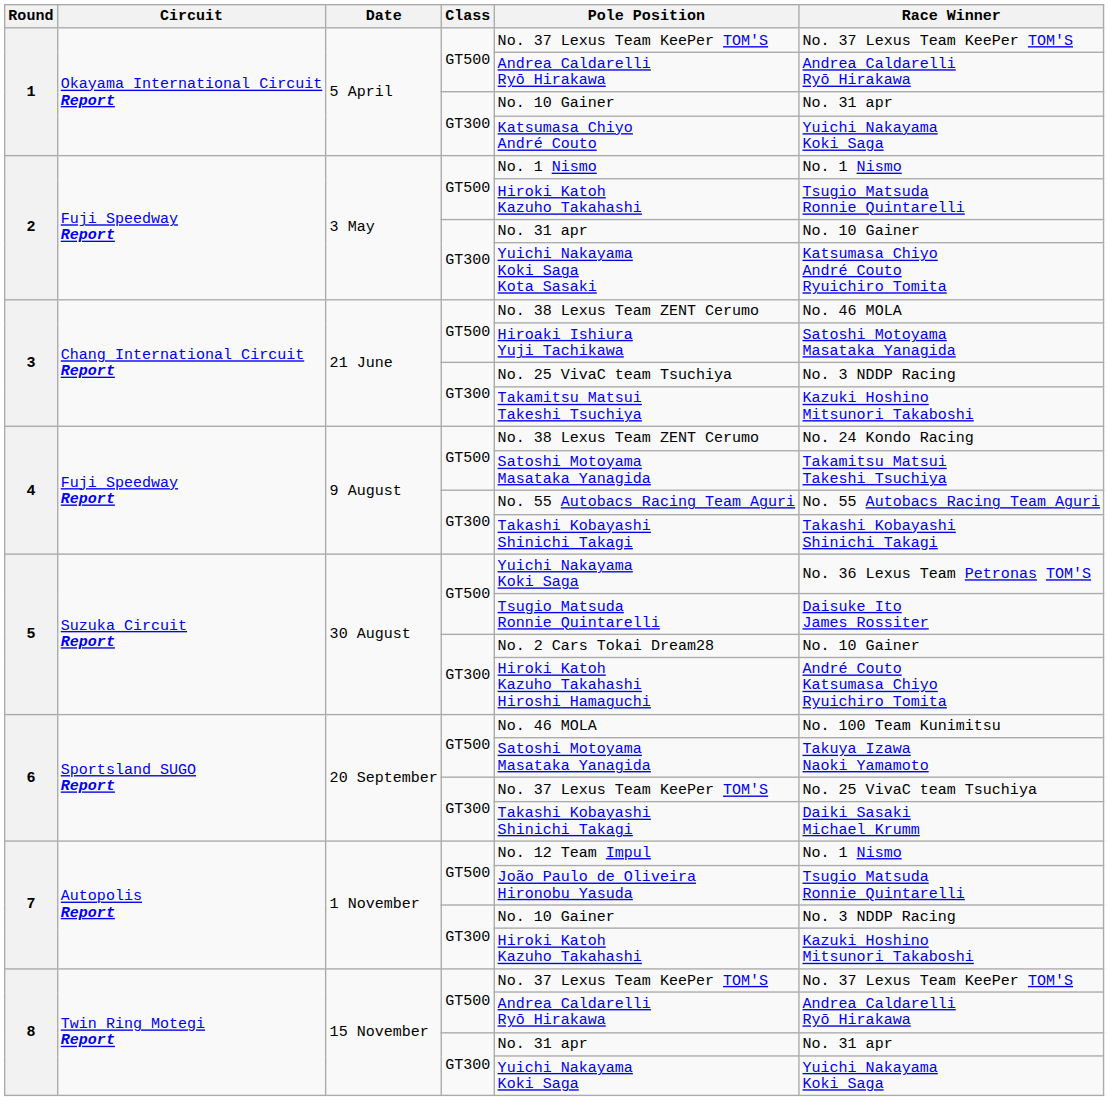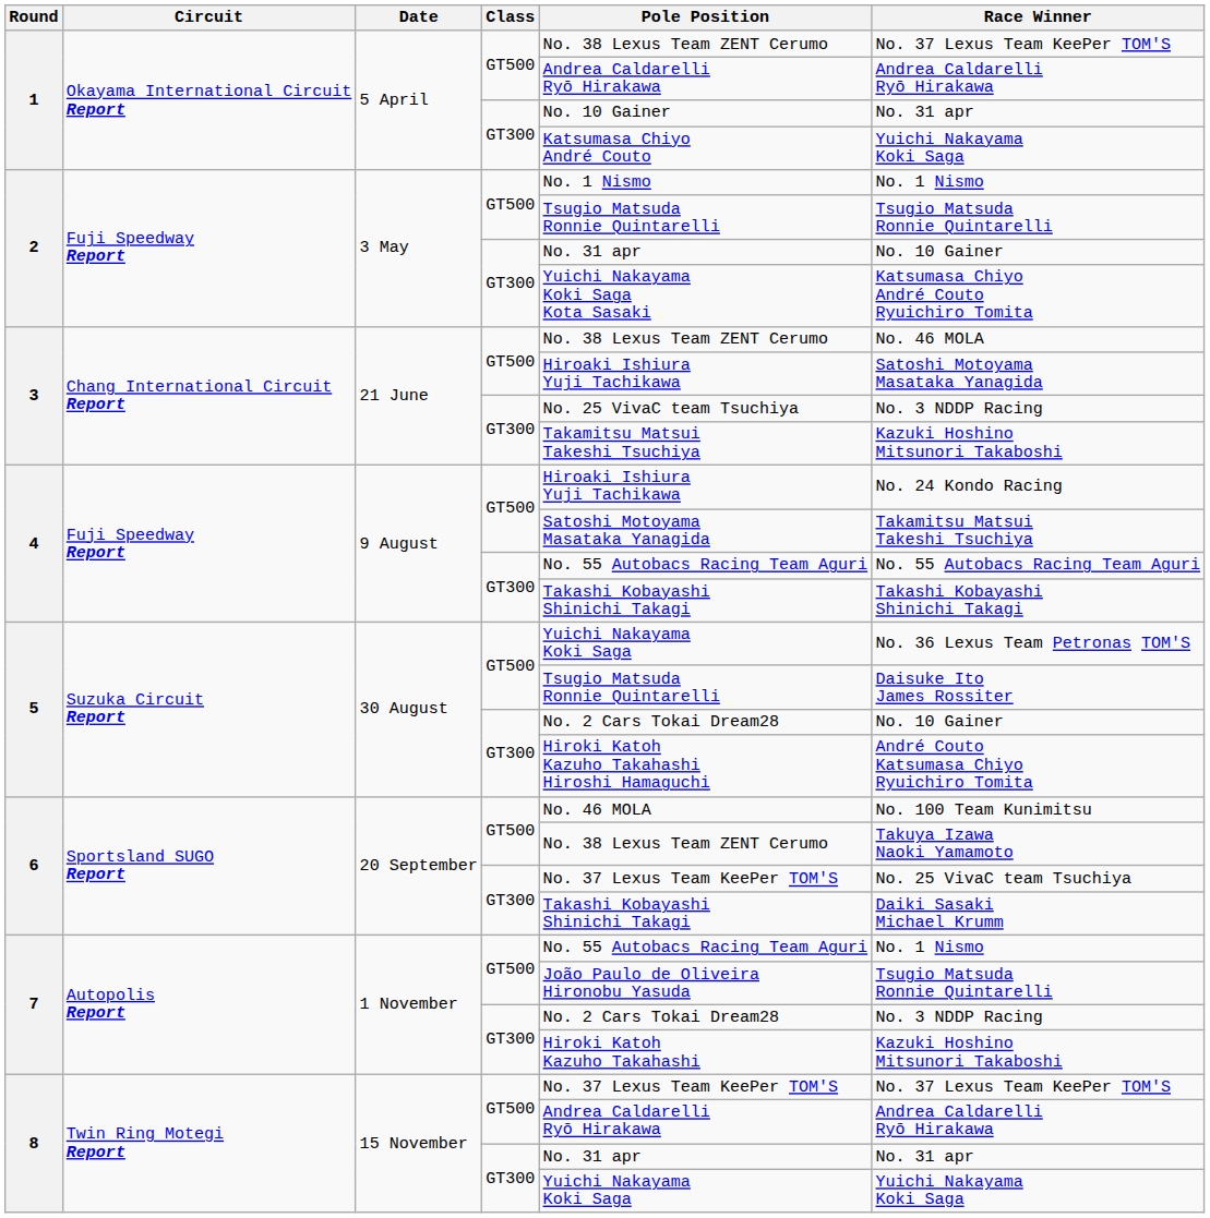row 2 | Pole Position: No. 37 Lexus Team KeePer TOM'S -> No. 38 Lexus Team ZENT Cerumo
row 7 | Pole Position: Hiroki Katoh Kazuho Takahashi -> Tsugio Matsuda Ronnie Quintarelli
row 14 | Pole Position: No. 38 Lexus Team ZENT Cerumo -> Hiroaki Ishiura Yuji Tachikawa
row 23 | Pole Position: Satoshi Motoyama Masataka Yanagida -> No. 38 Lexus Team ZENT Cerumo
row 26 | Pole Position: No. 12 Team Impul -> No. 55 Autobacs Racing Team Aguri
row 28 | Pole Position: No. 10 Gainer -> No. 2 Cars Tokai Dream28
